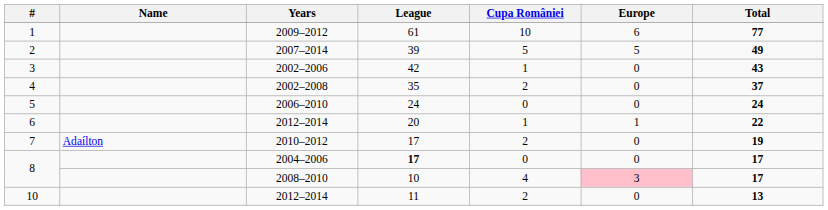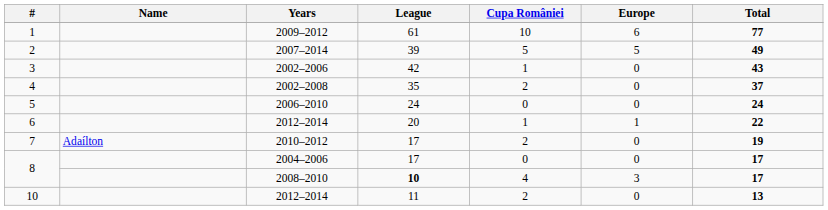8 / 2004–2006 | League: bold -> normal
8 / 2008–2010 | League: normal -> bold
8 / 2008–2010 | Europe: pink background -> no background
